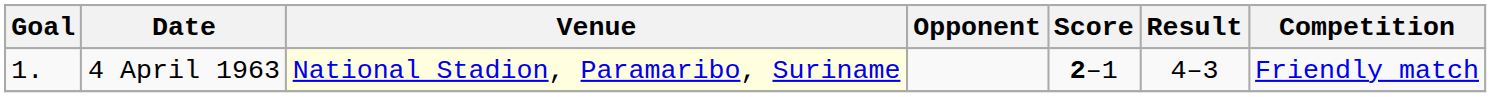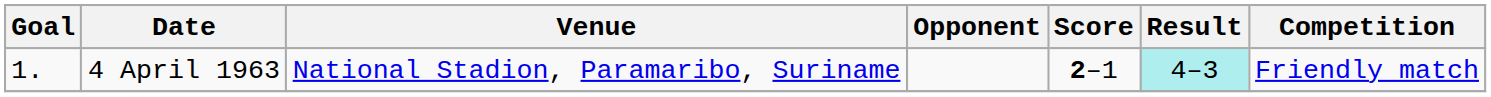4 April 1963 | Venue: lightyellow background -> no background
4 April 1963 | Result: no background -> paleturquoise background
